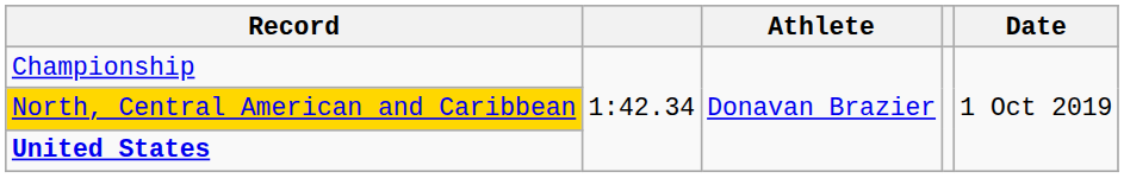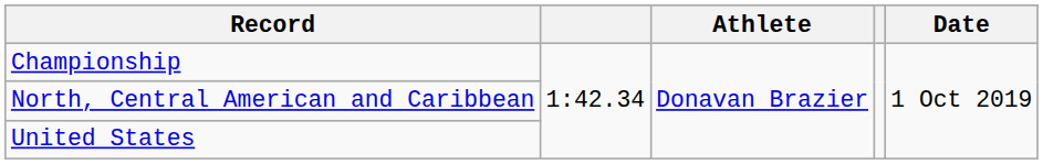North, Central American and Caribbean | Record: gold background -> no background
United States | Record: bold -> normal
